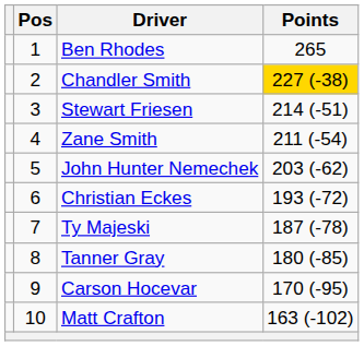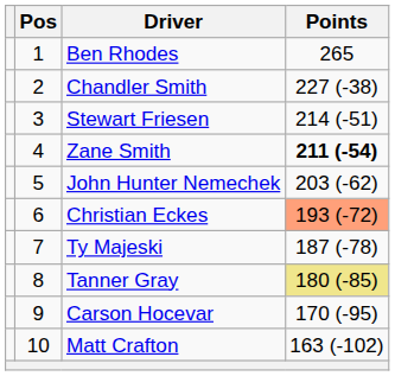Chandler Smith | Points: gold background -> no background
Zane Smith | Points: normal -> bold
Christian Eckes | Points: no background -> lightsalmon background
Tanner Gray | Points: no background -> khaki background
